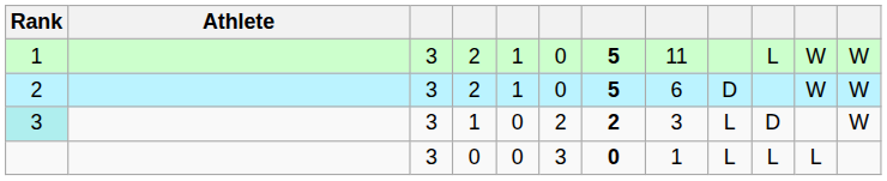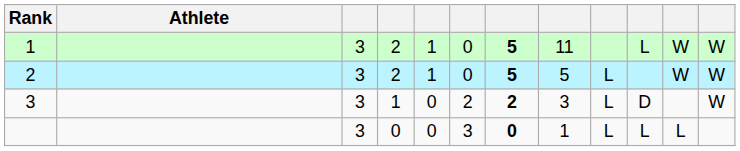row 3 | column 8: 6 -> 5
row 3 | column 9: D -> L
row 4 | Rank: paleturquoise background -> no background
